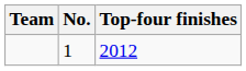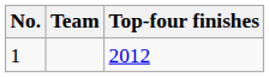columns swapped: Team <-> No.
